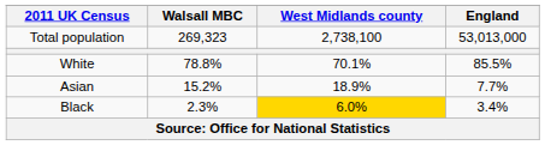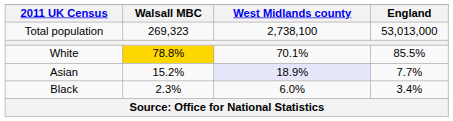White | Walsall MBC: no background -> gold background
Asian | West Midlands county: no background -> lavender background
Black | West Midlands county: gold background -> no background
